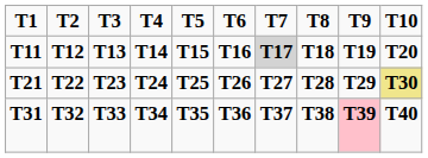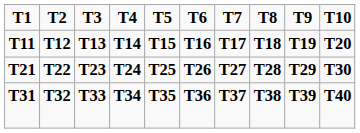T11 | column 7: lightgrey background -> no background
T21 | column 10: khaki background -> no background
T31 | column 9: pink background -> no background
